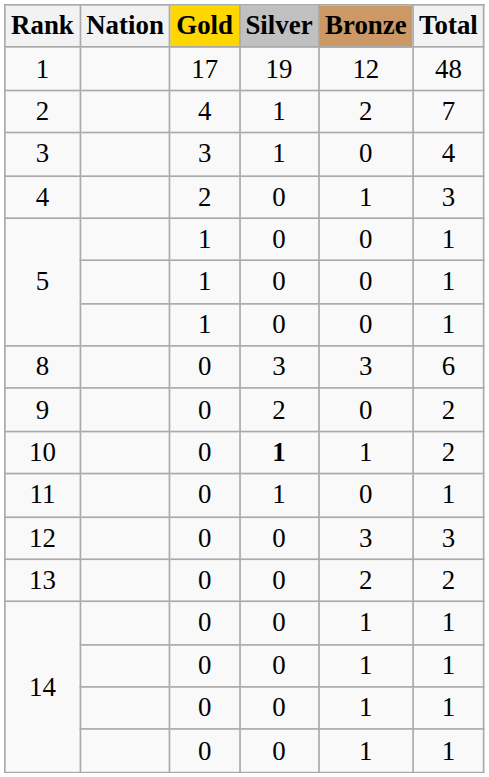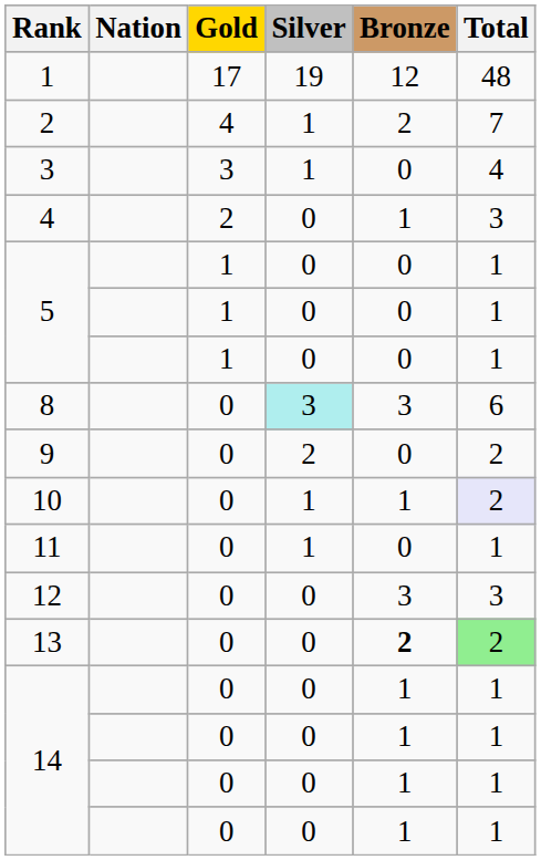8 | Silver: no background -> paleturquoise background
10 | Silver: bold -> normal
10 | Total: no background -> lavender background
13 | Bronze: normal -> bold
13 | Total: no background -> lightgreen background
